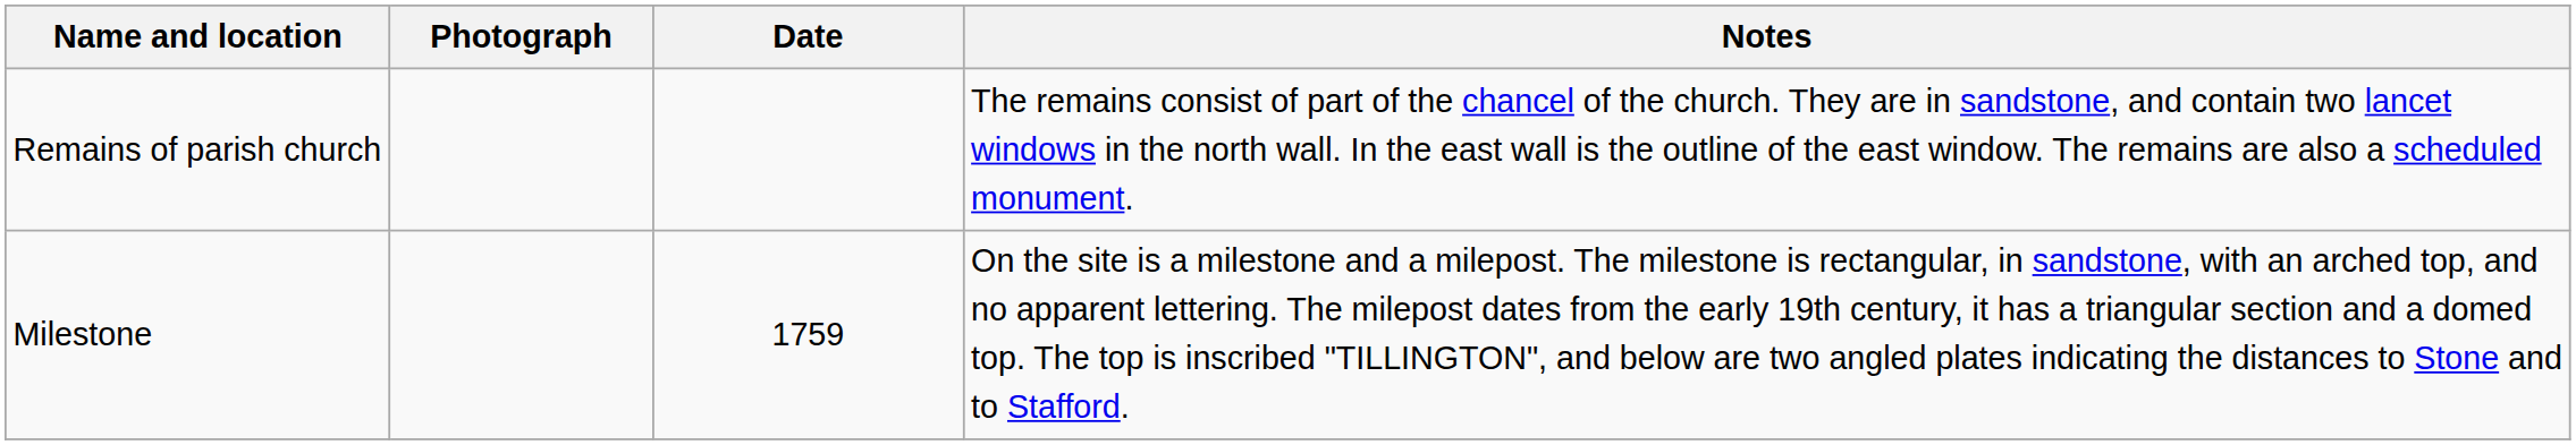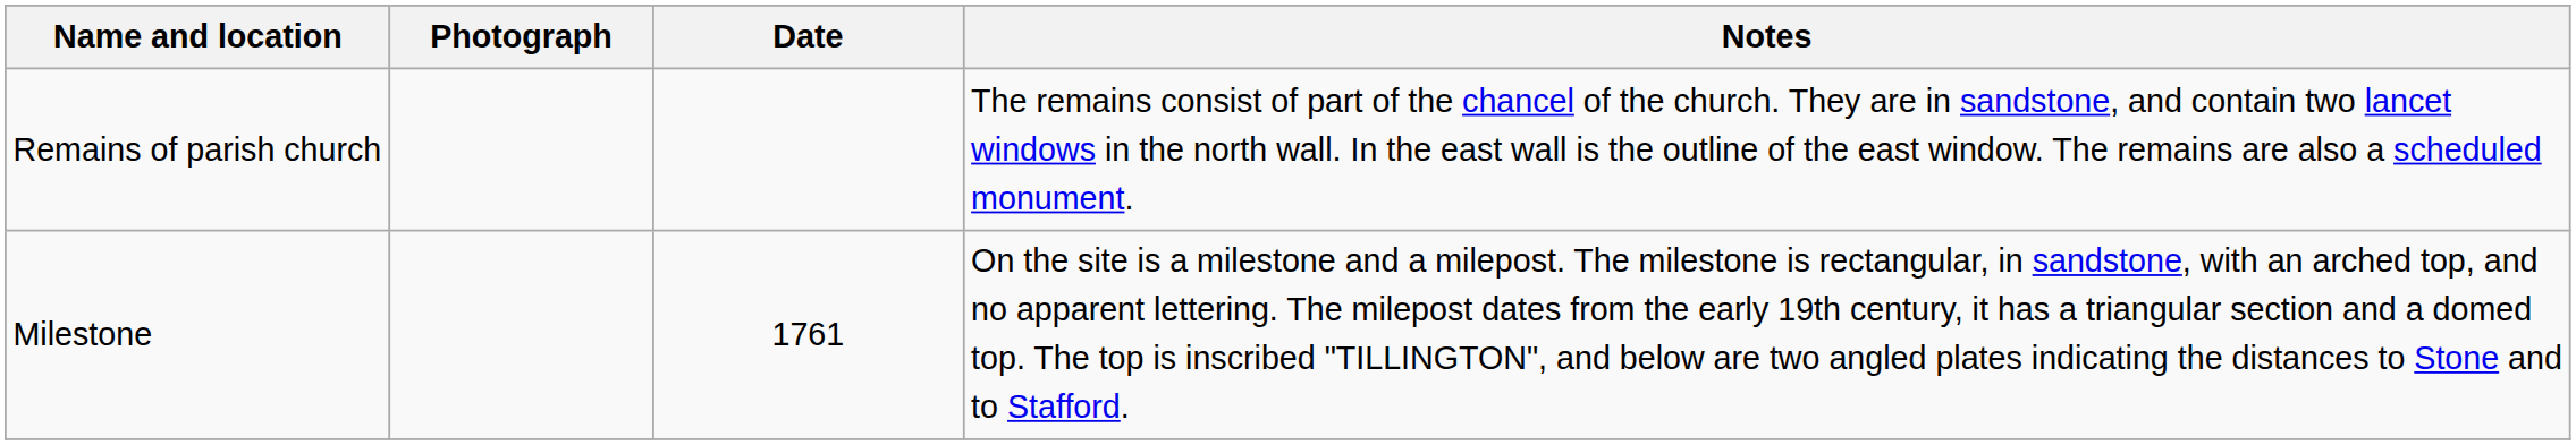Milestone | Date: 1759 -> 1761
